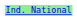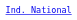Ind. National | column 1: lightgreen background -> no background
